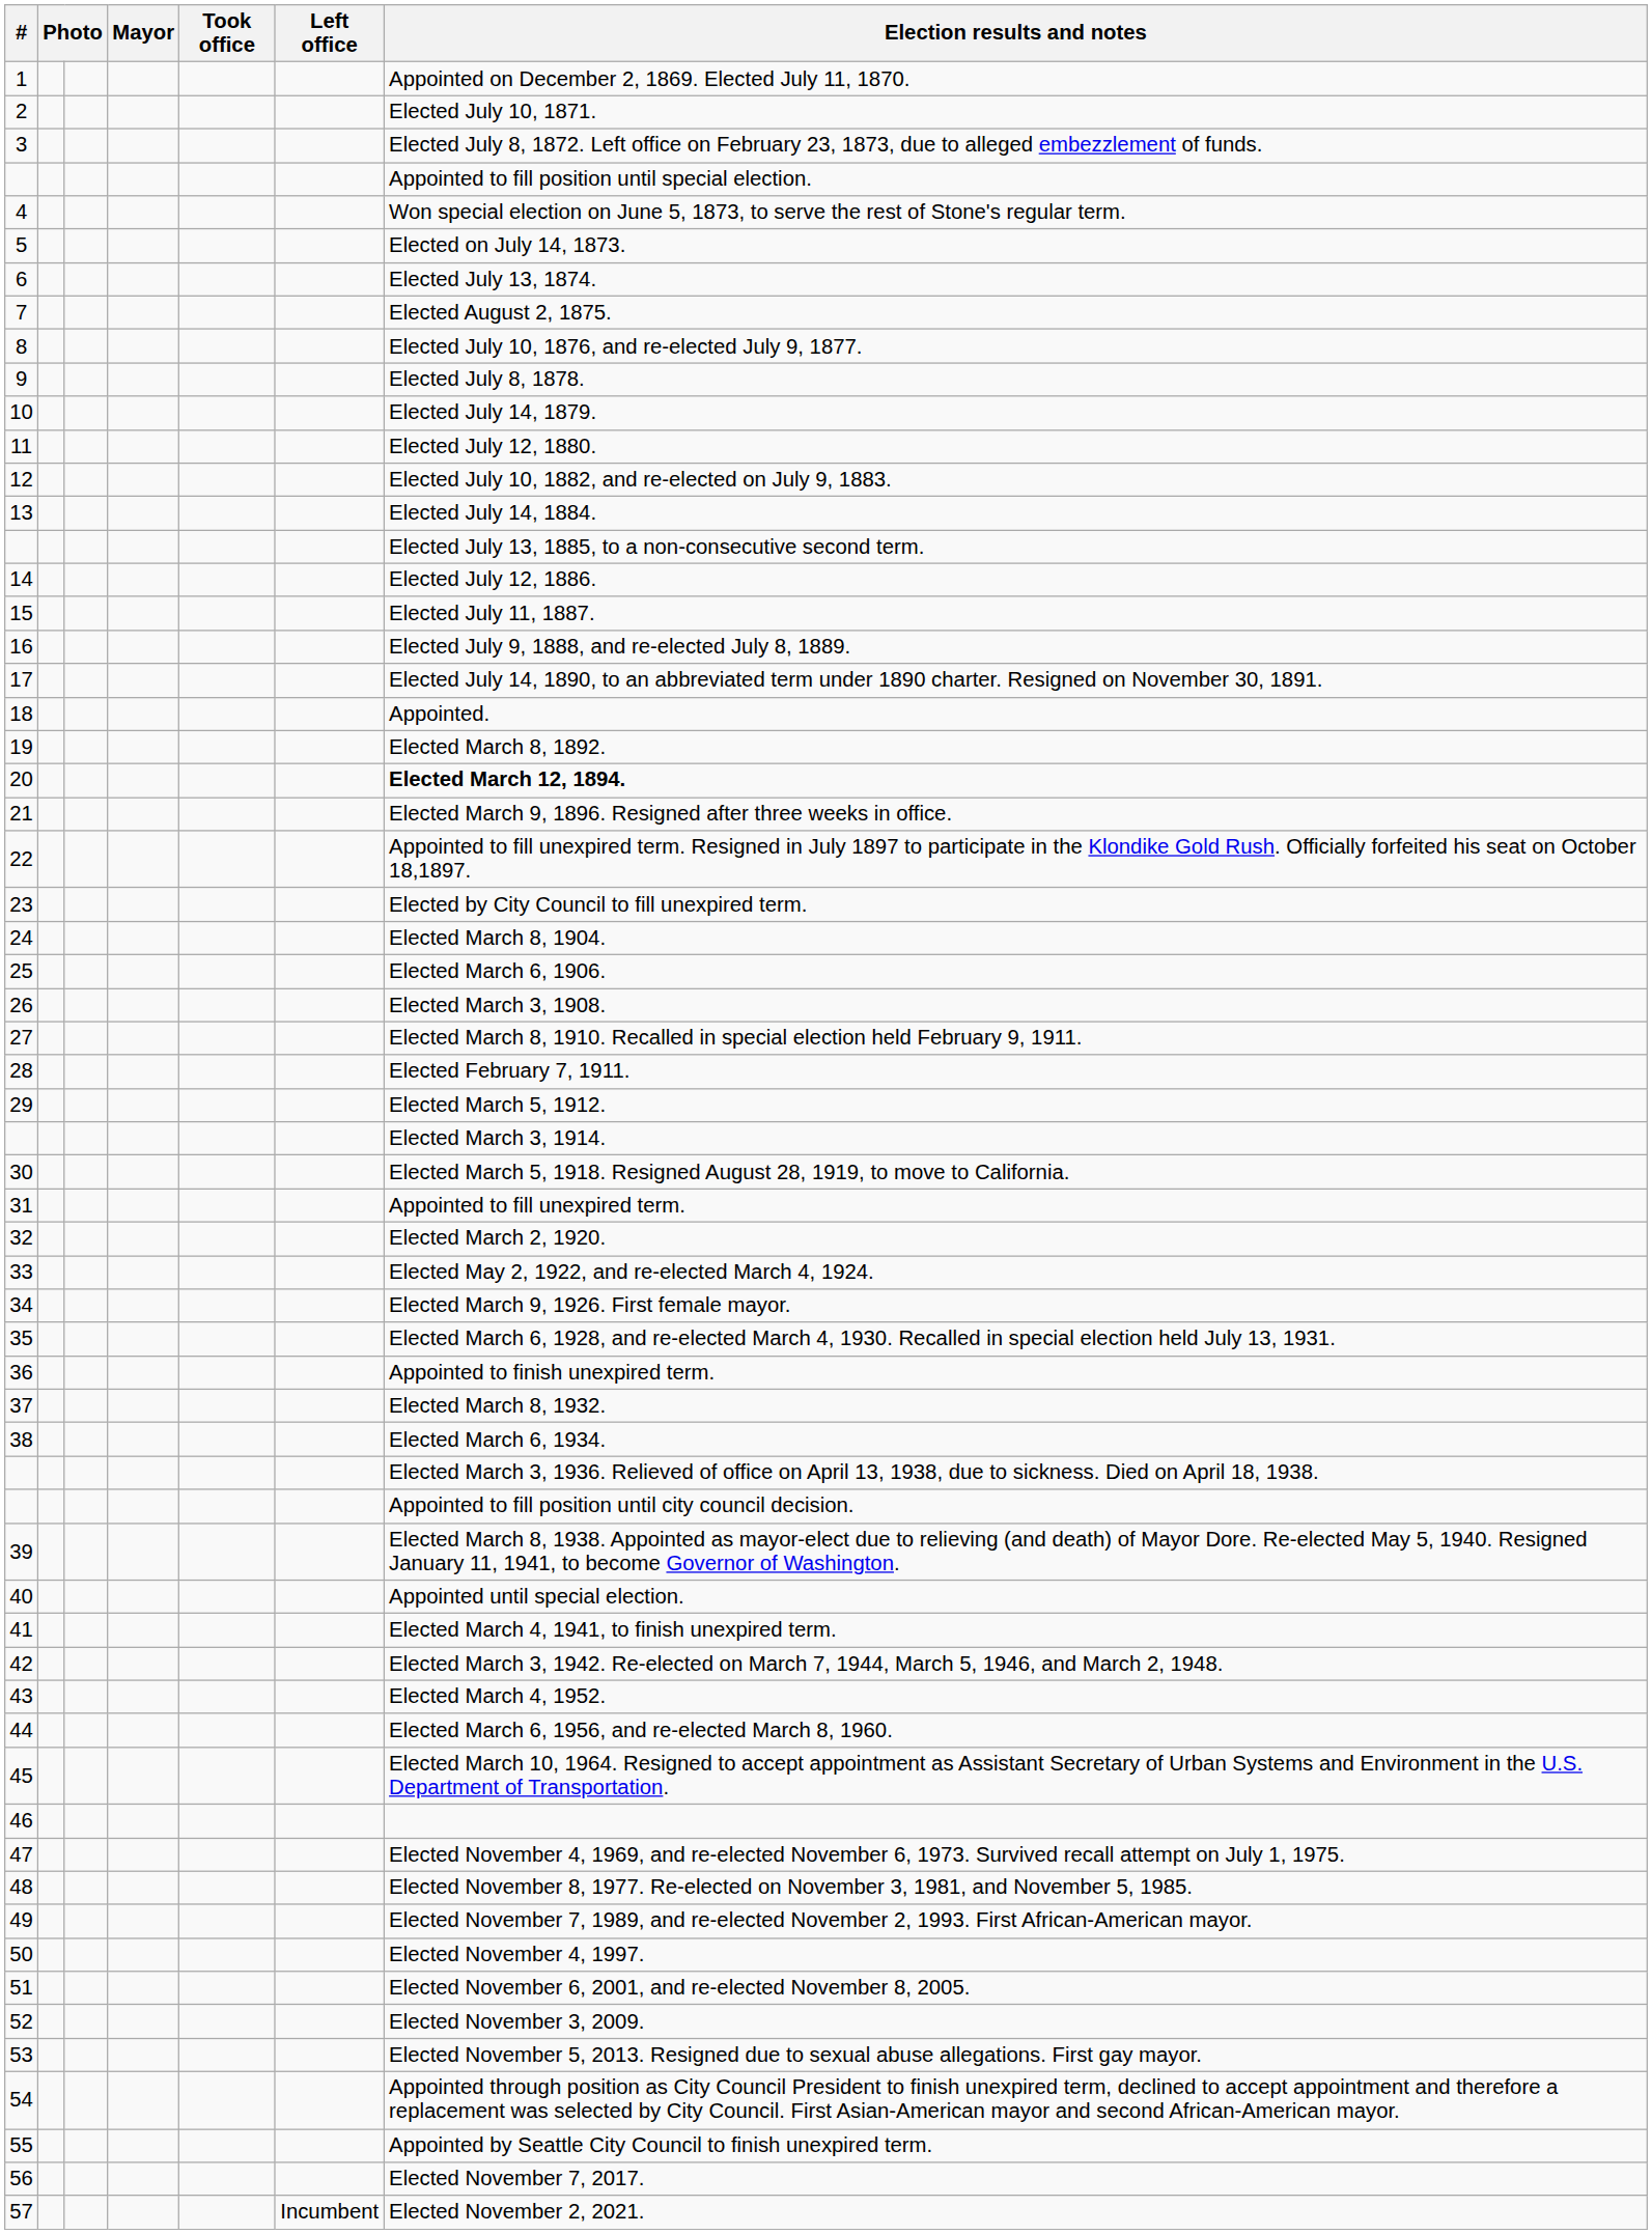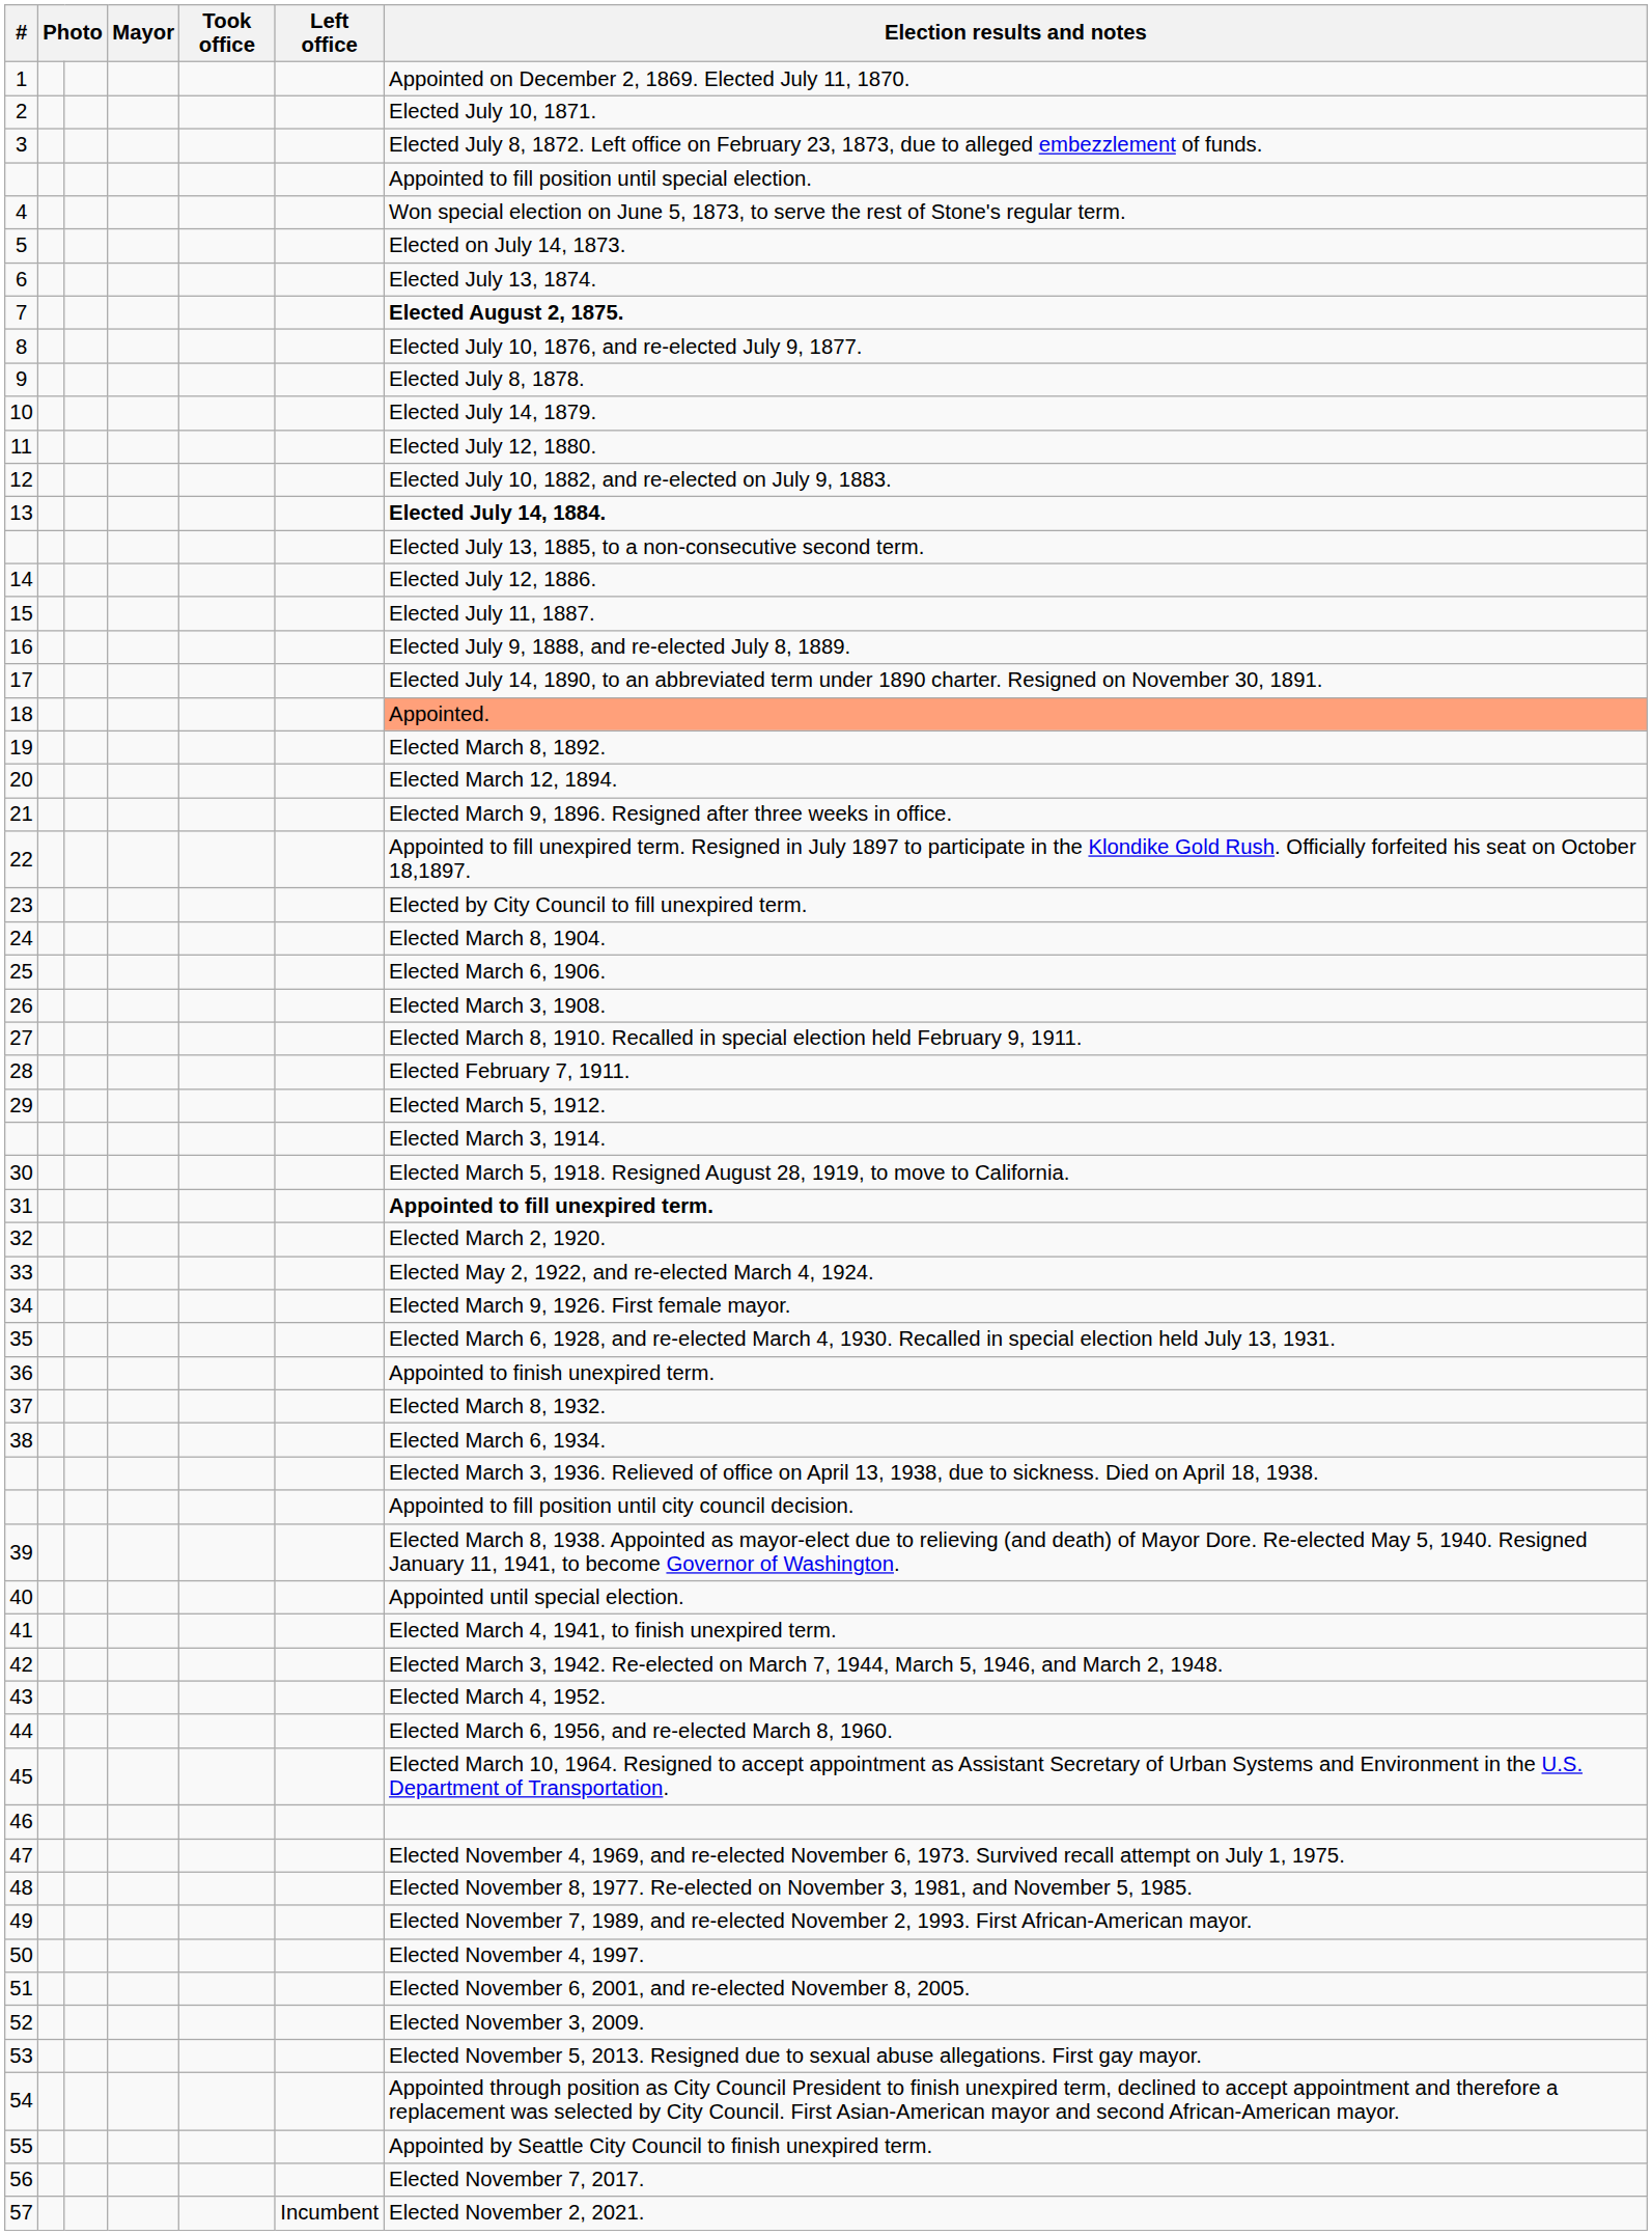7 | Election results and notes: normal -> bold
13 | Election results and notes: normal -> bold
18 | Election results and notes: no background -> lightsalmon background
20 | Election results and notes: bold -> normal
31 | Election results and notes: normal -> bold
